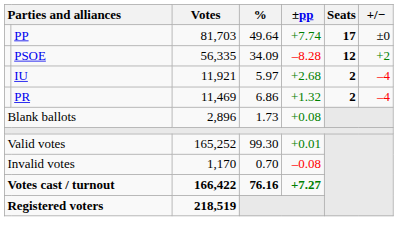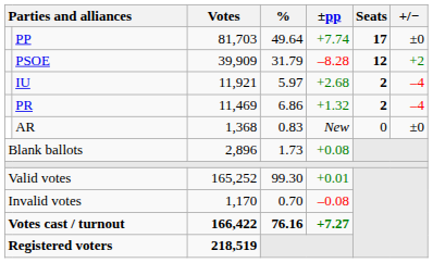PSOE | Votes: 56,335 -> 39,909
PSOE | %: 34.09 -> 31.79
+ row: AR | 1,368 | 0.83 | New | 0 | ±0
